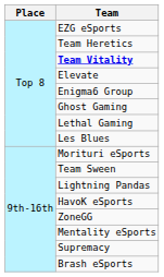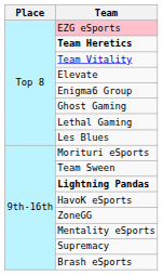EZG eSports | Team: no background -> pink background
Team Heretics | Team: normal -> bold
Team Vitality | Team: bold -> normal
Lightning Pandas | Team: normal -> bold
